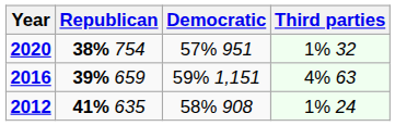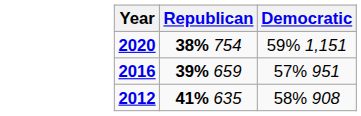- column: Third parties | 1% 32 | 4% 63 | 1% 24
2020 | Democratic: 57% 951 -> 59% 1,151
2016 | Democratic: 59% 1,151 -> 57% 951
